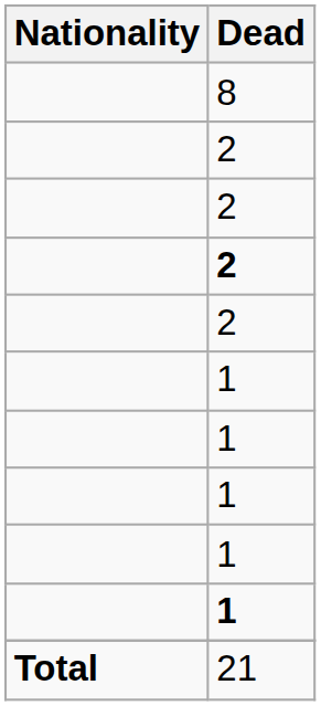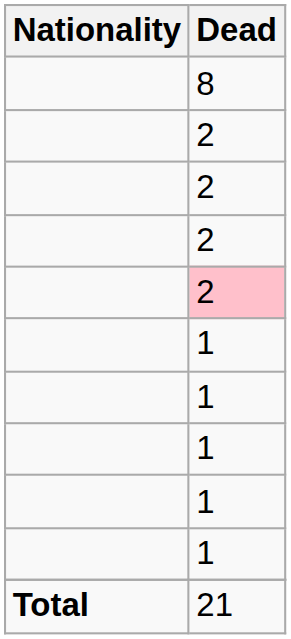row 5 | Dead: bold -> normal
row 6 | Dead: no background -> pink background
row 11 | Dead: bold -> normal
